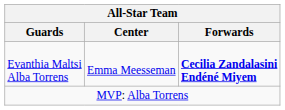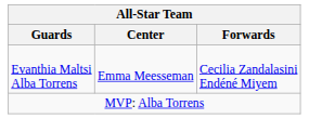Evanthia Maltsi Alba Torrens | Forwards: bold -> normal
